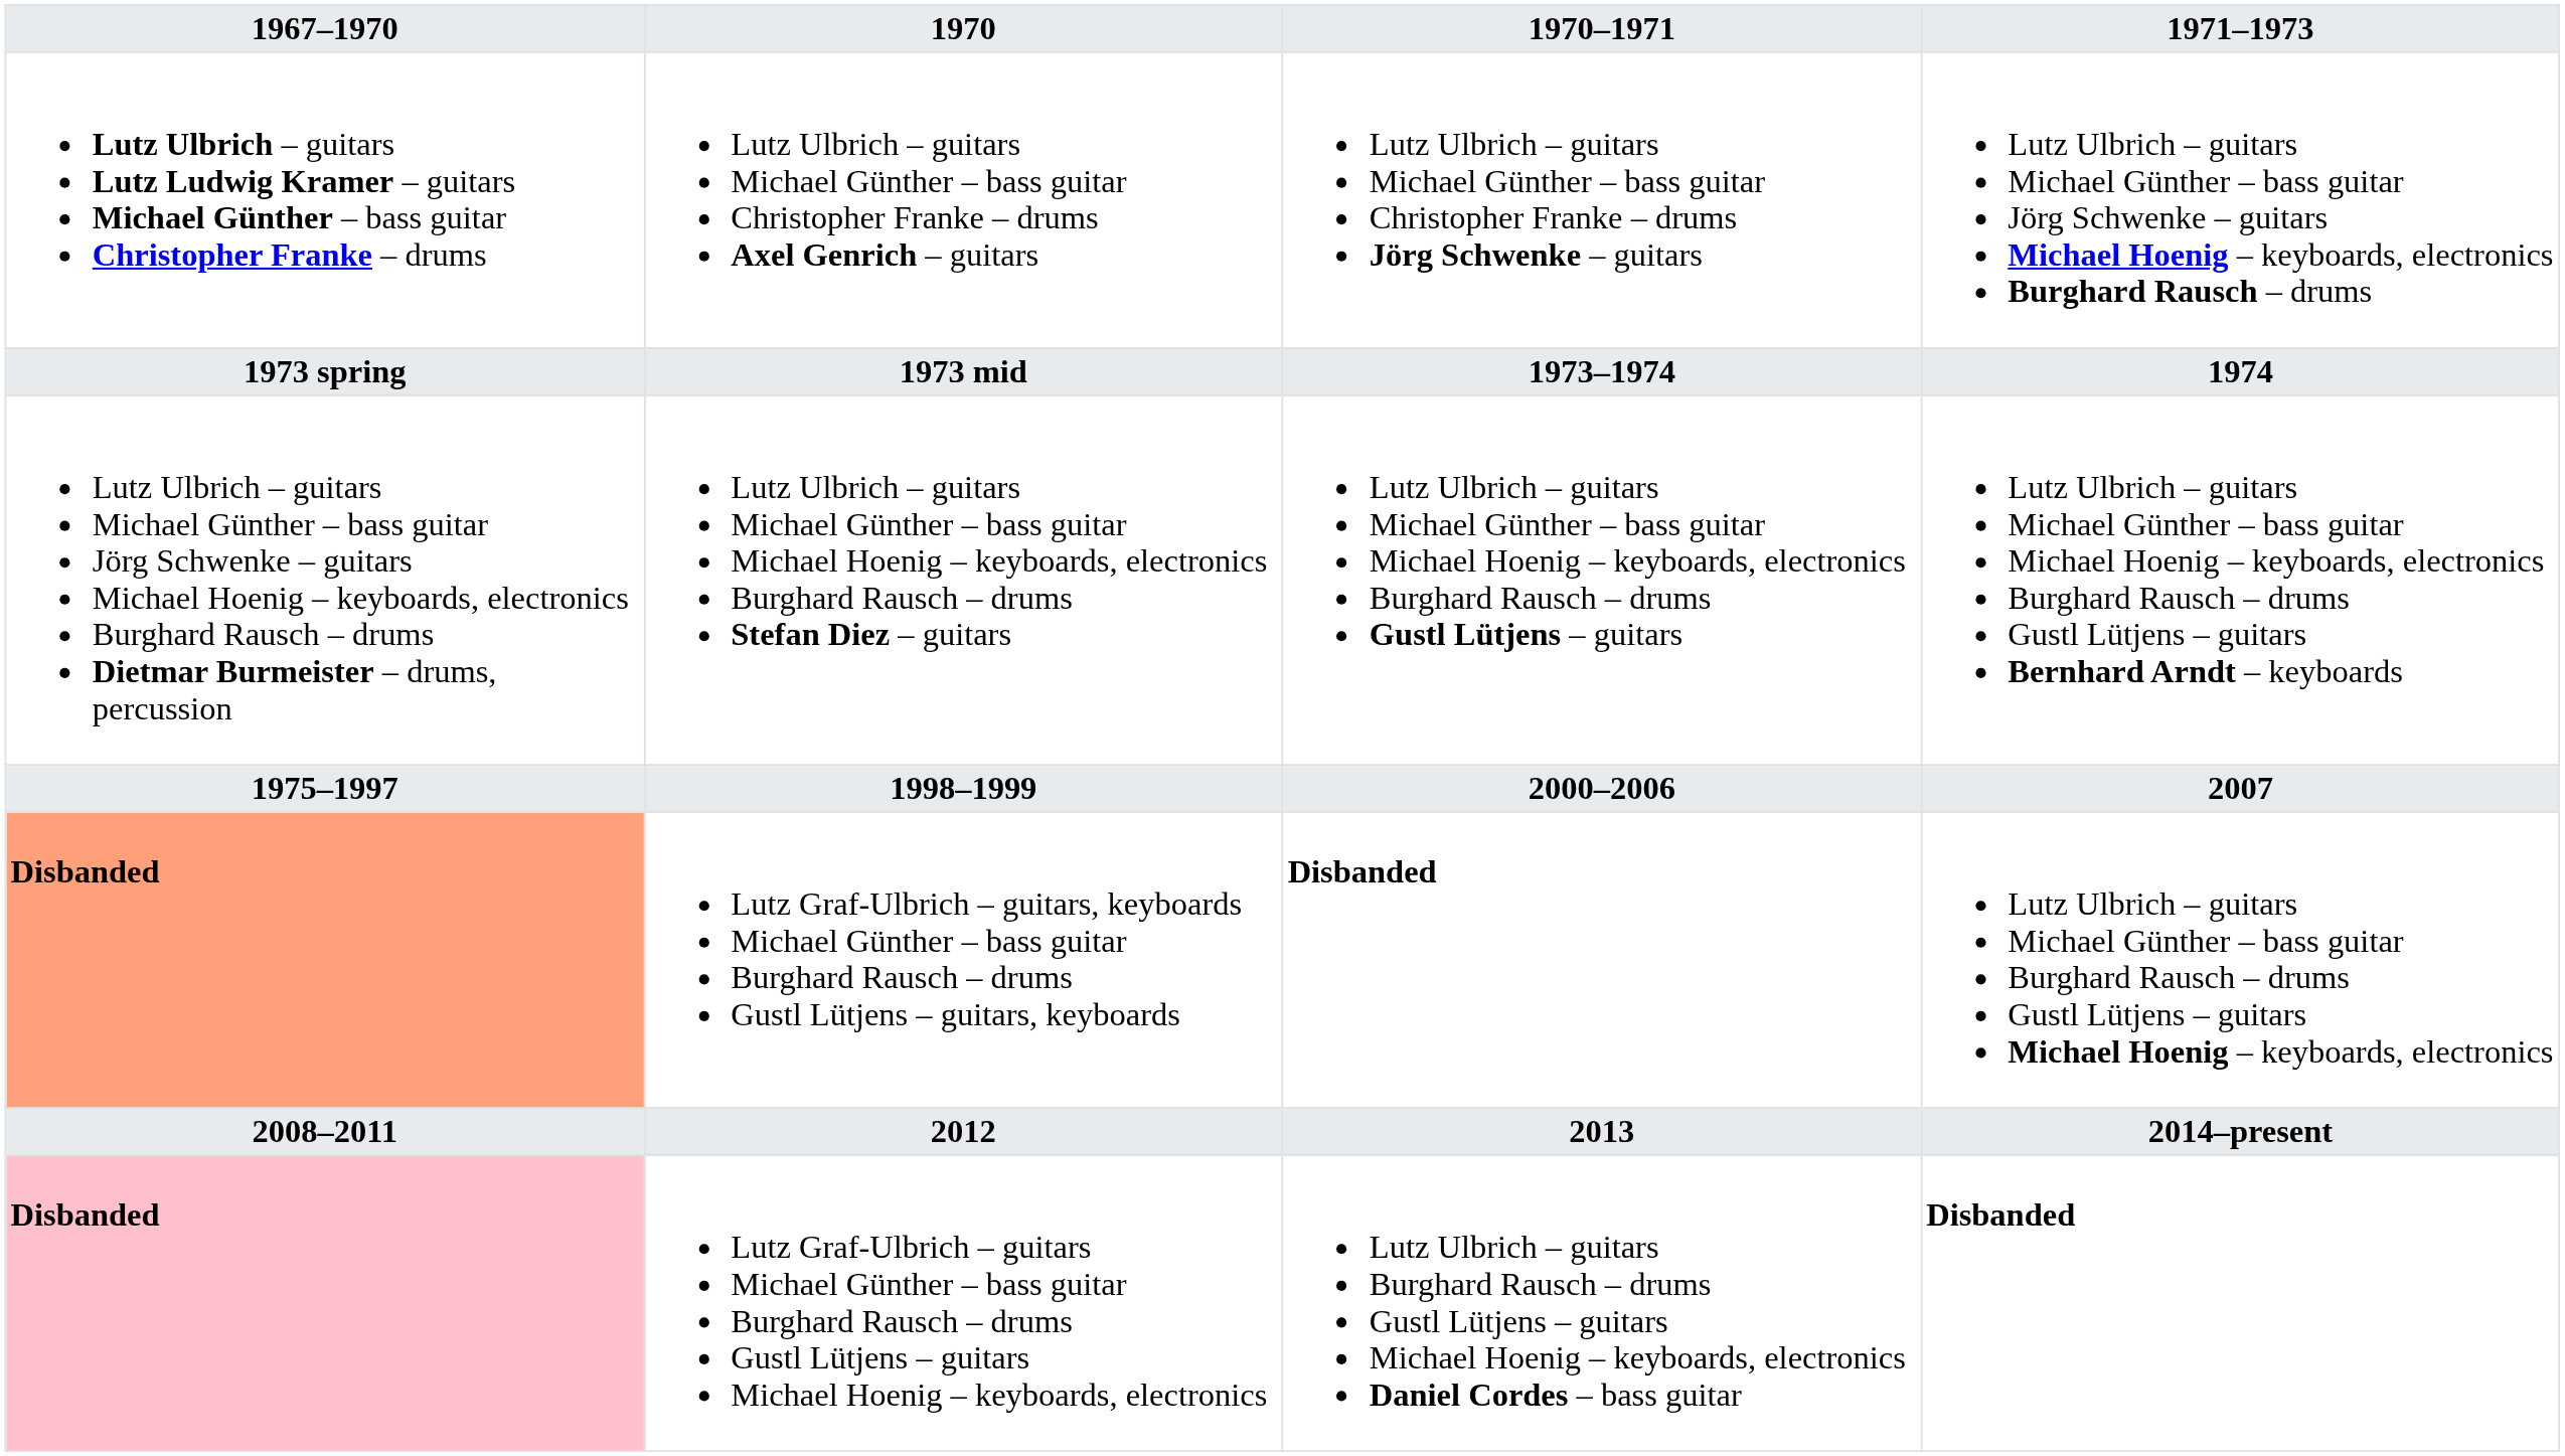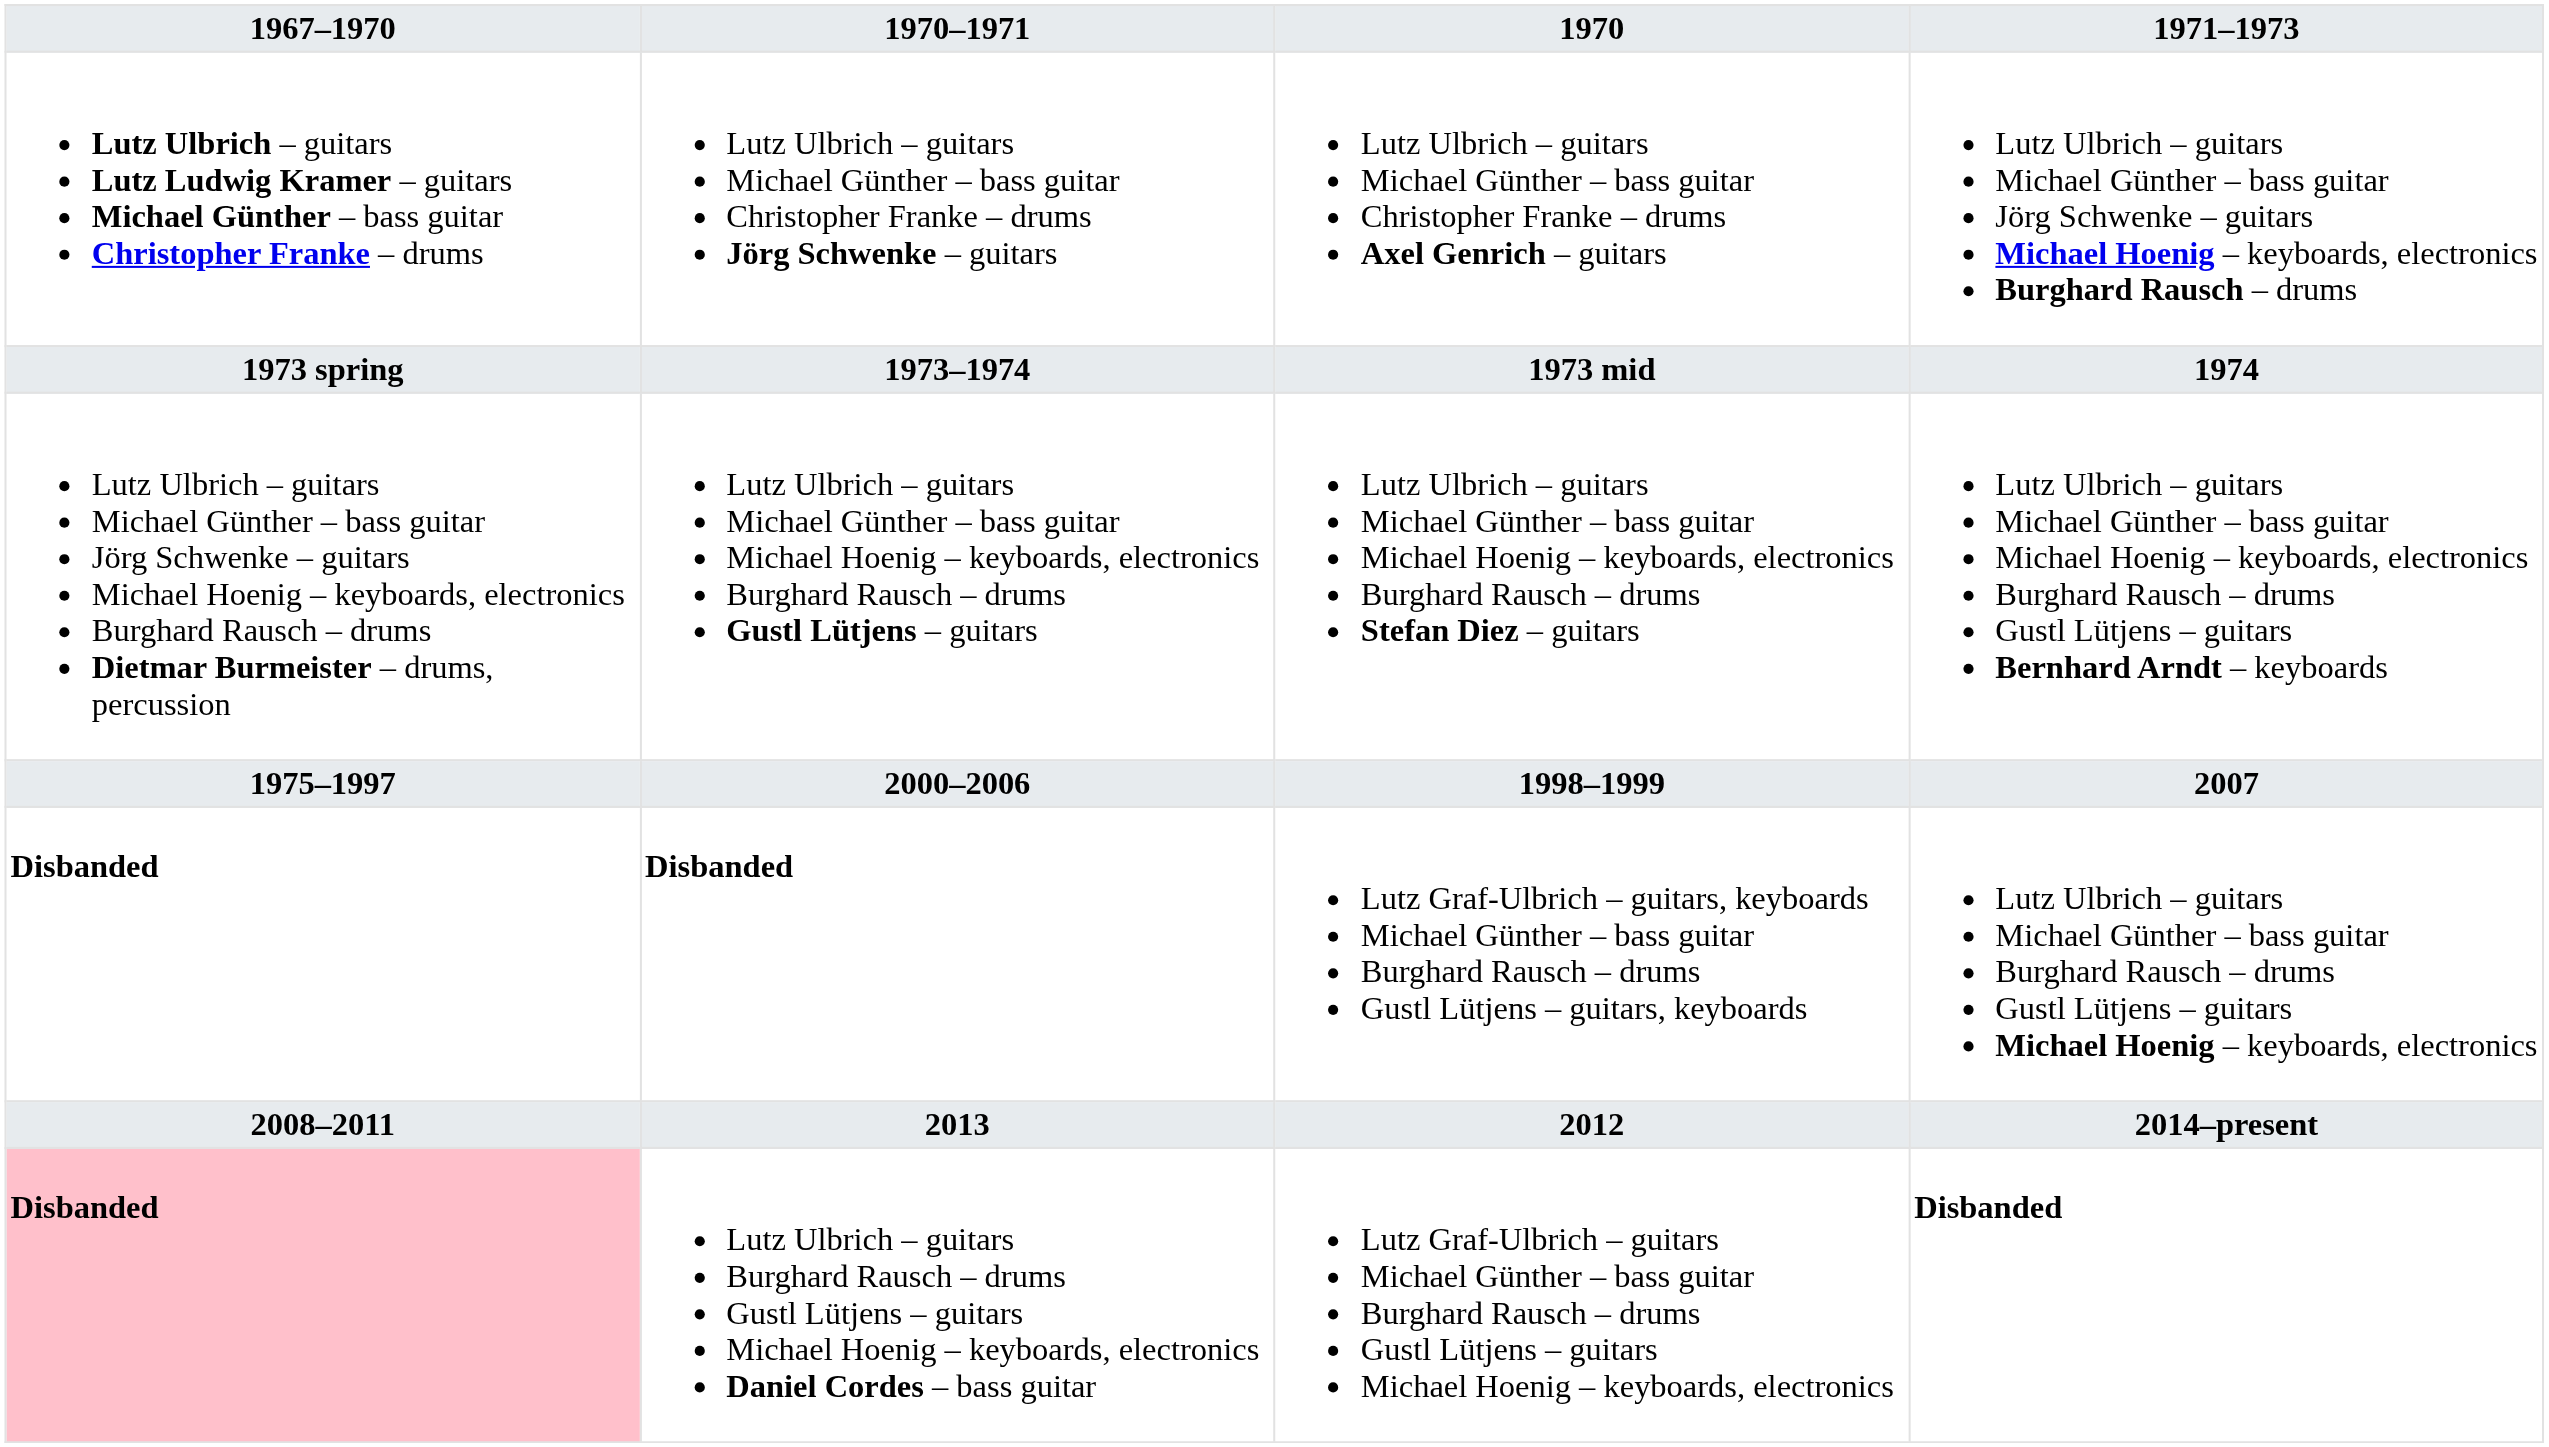columns swapped: 1970 <-> 1970–1971
row 6 | 1967–1970: lightsalmon background -> no background
